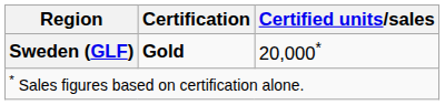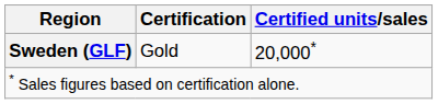Sweden (GLF) | Certification: bold -> normal
